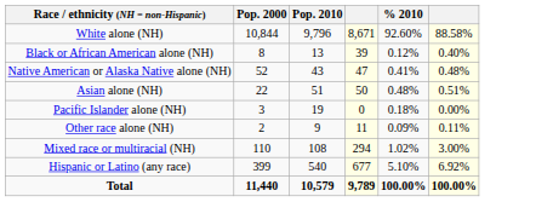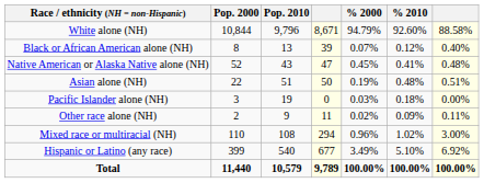+ column: % 2000 | 94.79% | 0.07% | 0.45% | 0.19% | 0.03% | 0.02% | 0.96% | 3.49% | 100.00%
